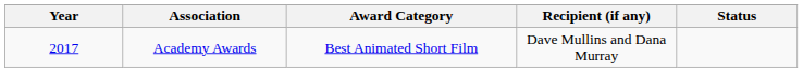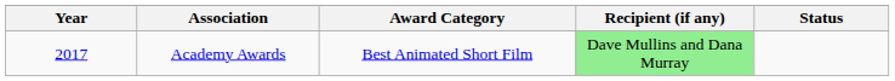Academy Awards | Recipient (if any): no background -> lightgreen background
